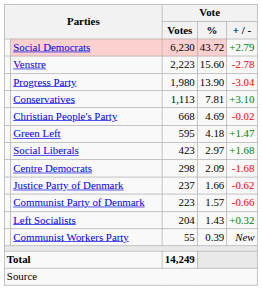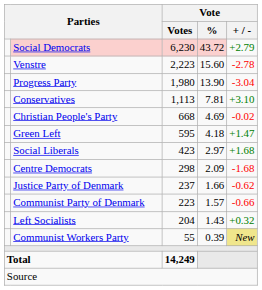Communist Workers Party | Vote / + / -: no background -> khaki background
